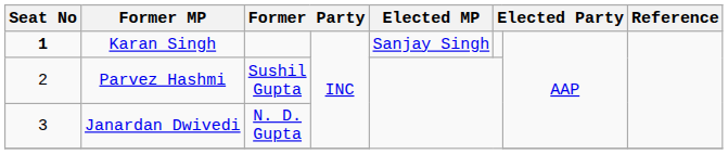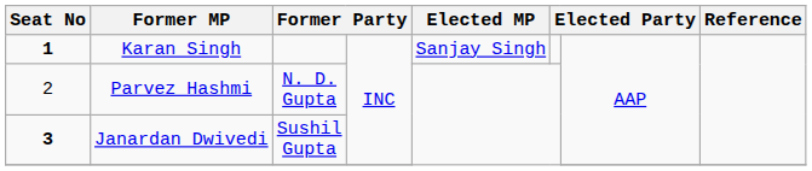Parvez Hashmi | column 3: Sushil Gupta -> N. D. Gupta
Janardan Dwivedi | Seat No: normal -> bold
Janardan Dwivedi | column 3: N. D. Gupta -> Sushil Gupta
